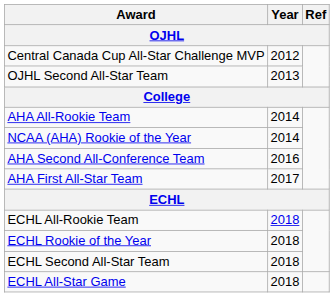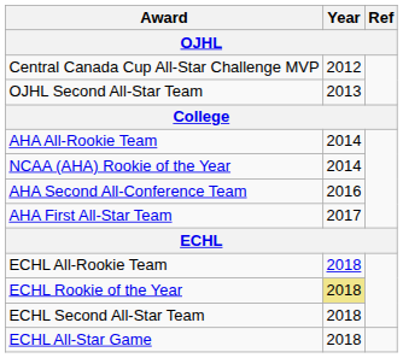ECHL Rookie of the Year | Year: no background -> khaki background
